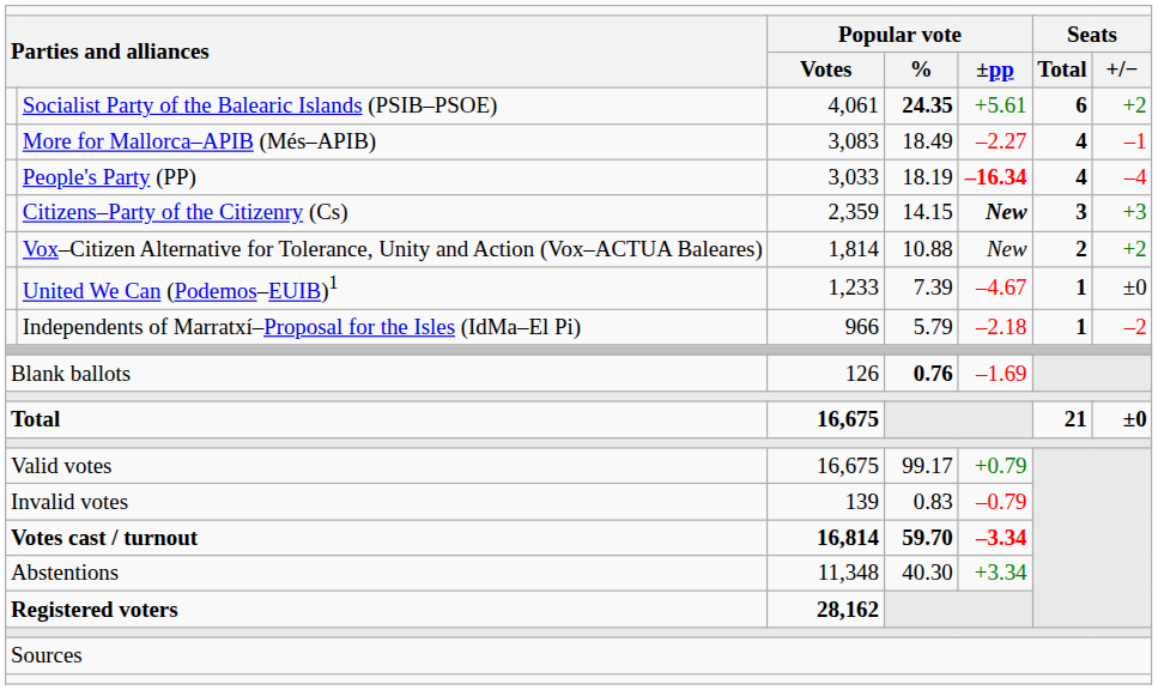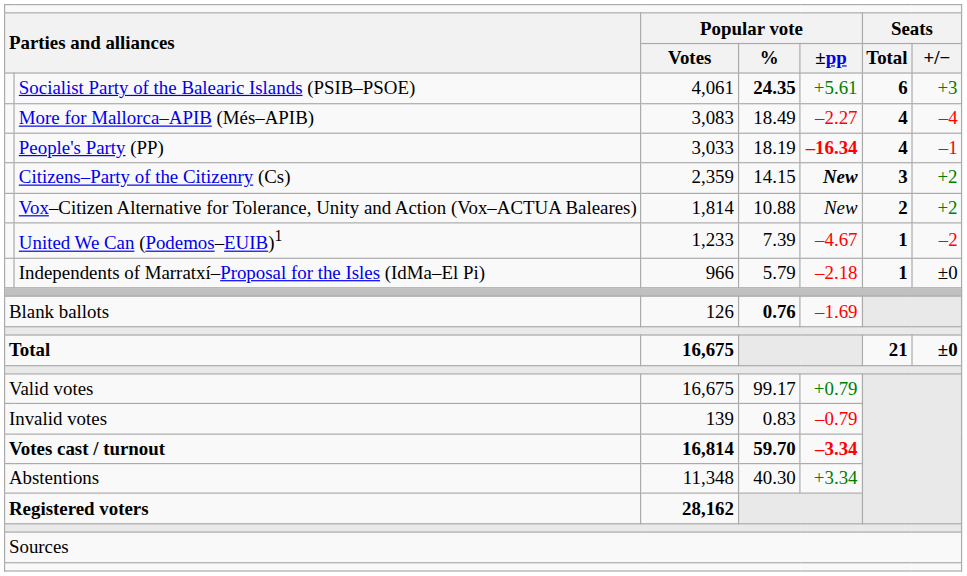Socialist Party of the Balearic Islands (PSIB–PSOE) | column 7: +2 -> +3
More for Mallorca–APIB (Més–APIB) | column 7: –1 -> –4
People's Party (PP) | column 7: –4 -> –1
Citizens–Party of the Citizenry (Cs) | column 7: +3 -> +2
United We Can (Podemos–EUIB)1 | column 7: ±0 -> –2
Independents of Marratxí–Proposal for the Isles (IdMa–El Pi) | column 7: –2 -> ±0
